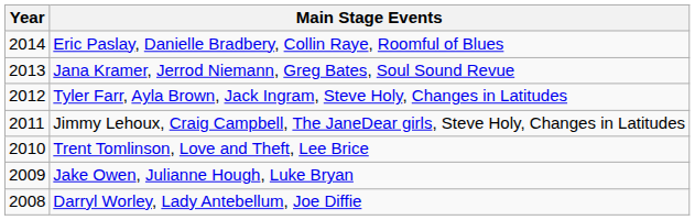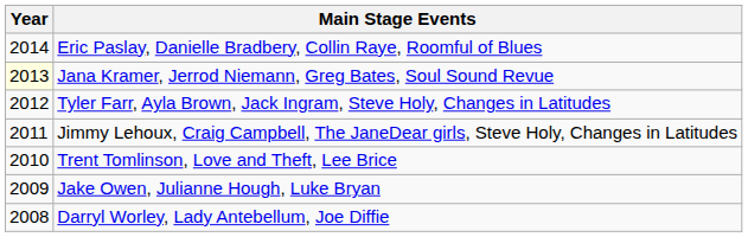Jana Kramer, Jerrod Niemann, Greg Bates, Soul Sound Revue | Year: no background -> lightyellow background
